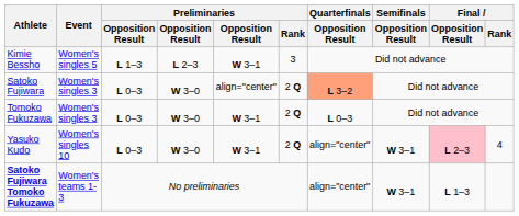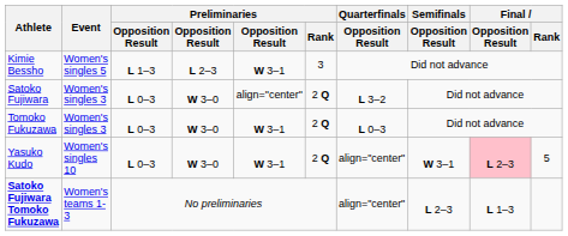Satoko Fujiwara | Quarterfinals / Opposition Result: lightsalmon background -> no background
Yasuko Kudo | Final / Rank: 4 -> 5
Satoko Fujiwara Tomoko Fukuzawa | Semifinals / Opposition Result: W 3–1 -> L 2–3
